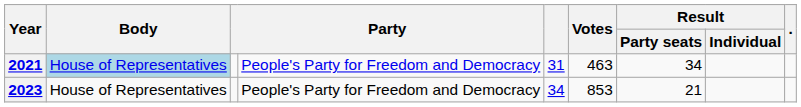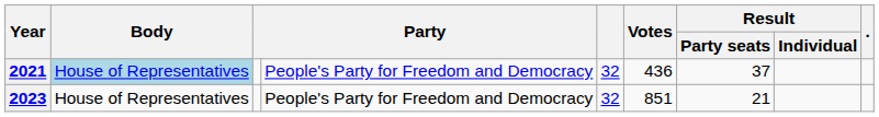2021 | column 5: 31 -> 32
2021 | Votes: 463 -> 436
2021 | Result / Party seats: 34 -> 37
2023 | column 5: 34 -> 32
2023 | Votes: 853 -> 851
